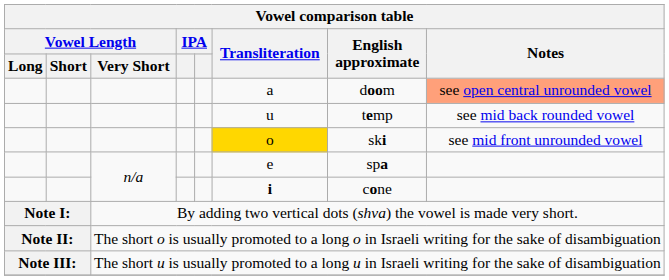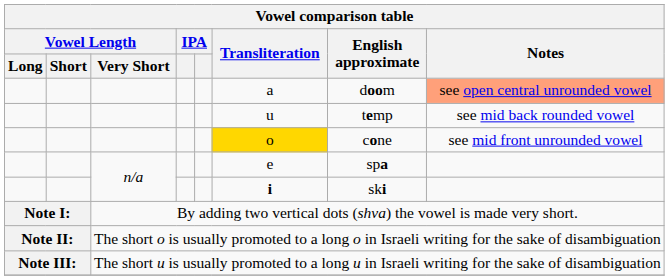row 6 | Vowel comparison table / English approximate: ski -> cone
row 8 | Vowel comparison table / English approximate: cone -> ski
